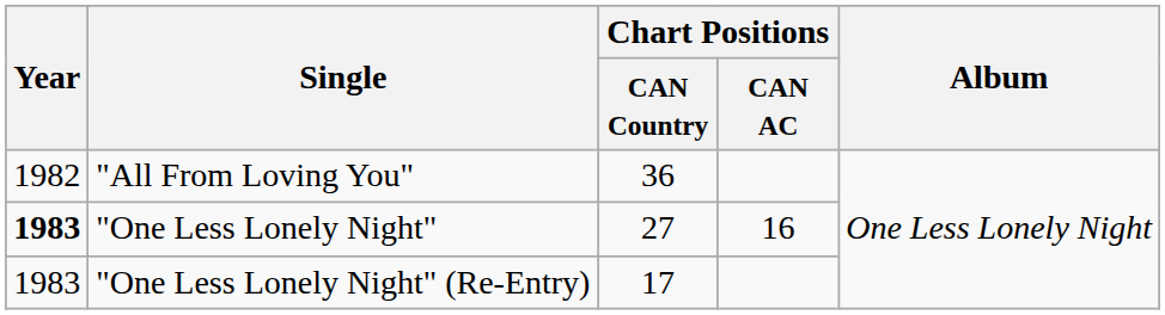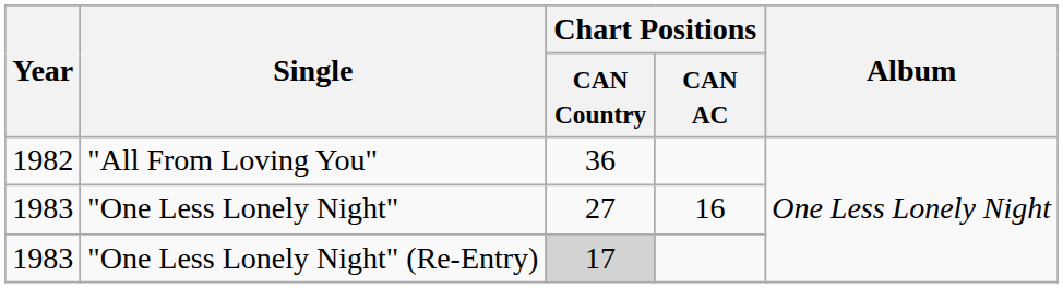"One Less Lonely Night" | Year: bold -> normal
"One Less Lonely Night" (Re-Entry) | Chart Positions / CAN Country: no background -> lightgrey background
